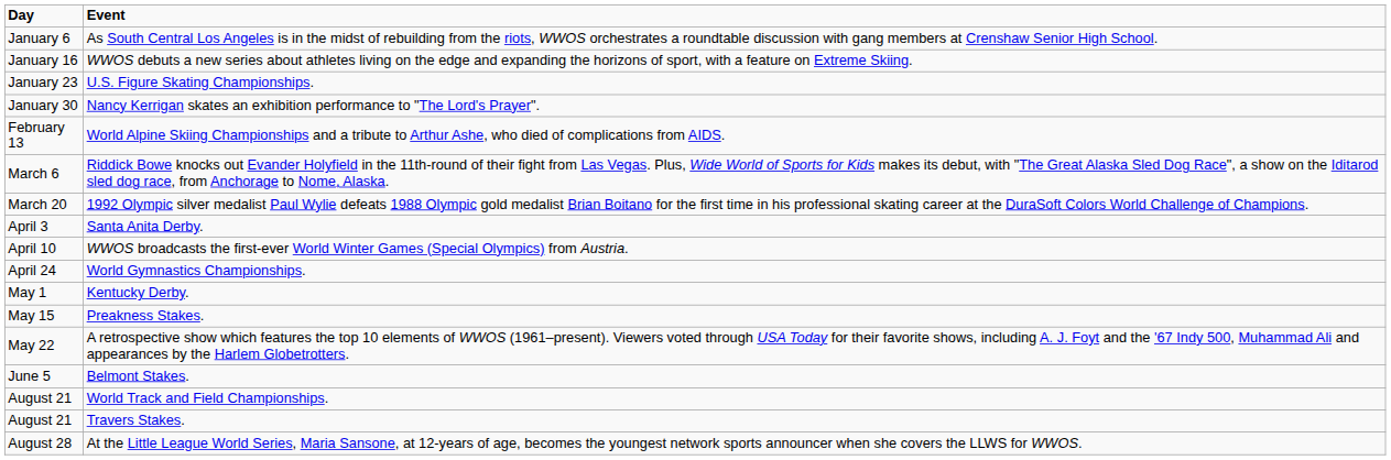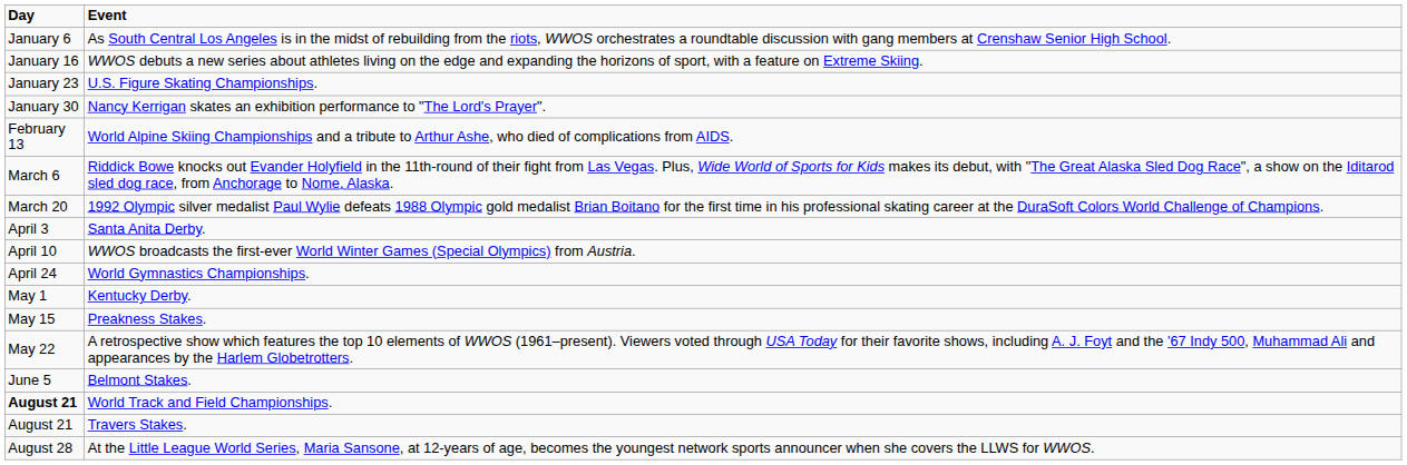World Track and Field Championships. | Day: normal -> bold
